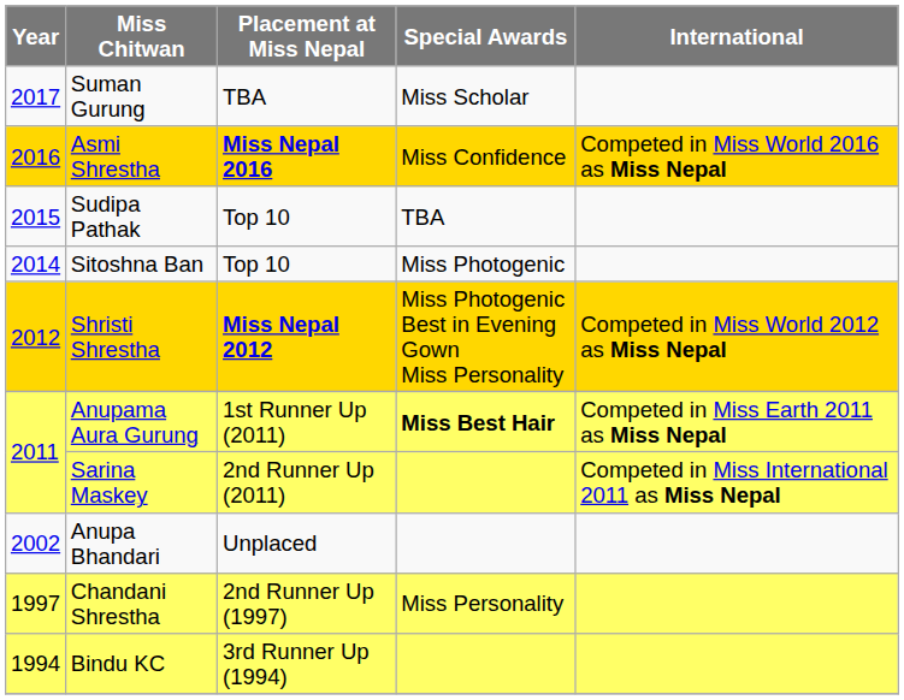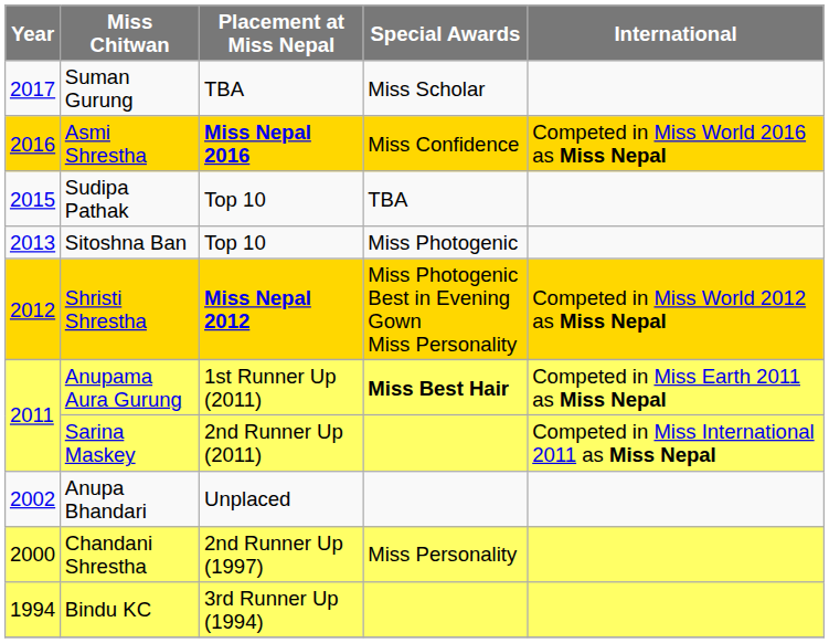Sitoshna Ban | Year: 2014 -> 2013
Chandani Shrestha | Year: 1997 -> 2000
